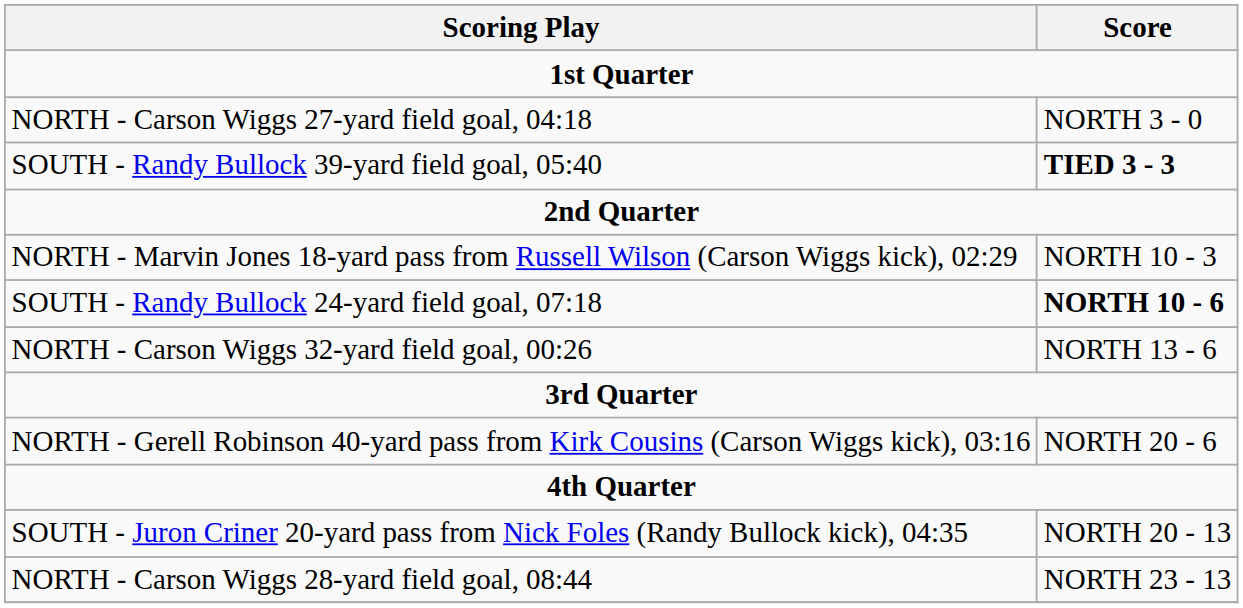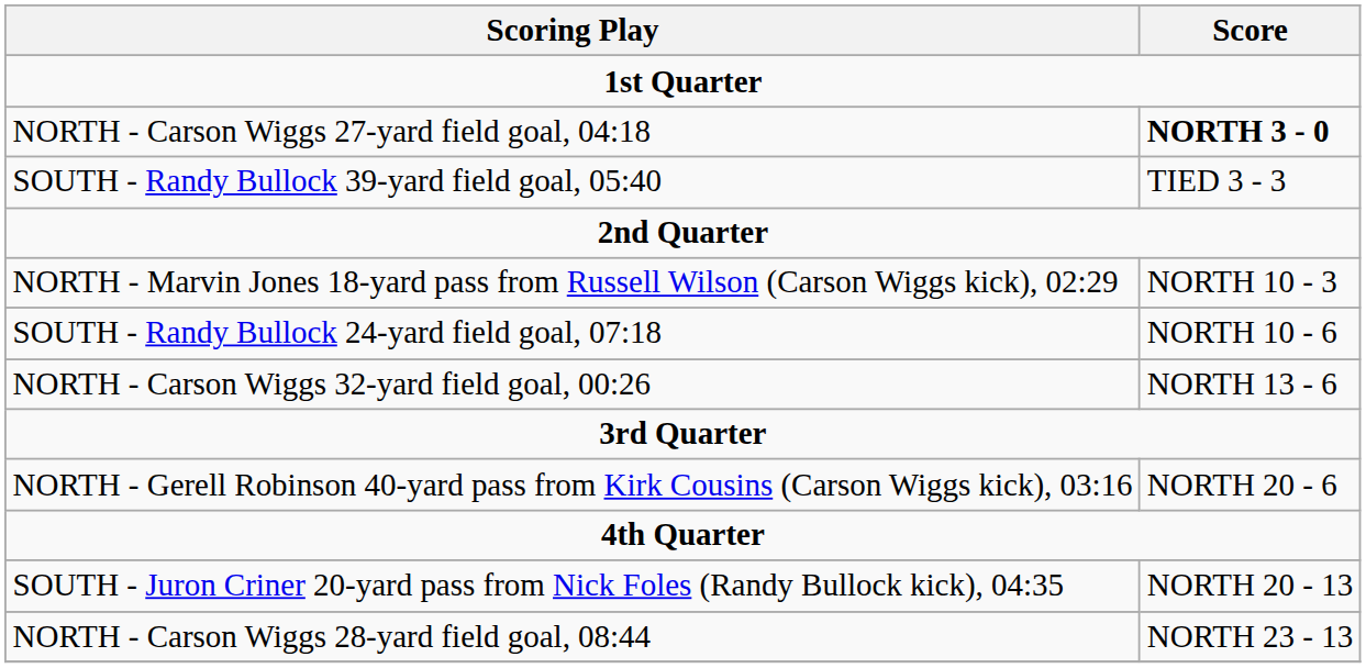NORTH - Carson Wiggs 27-yard field goal, 04:18 | Score: normal -> bold
SOUTH - Randy Bullock 39-yard field goal, 05:40 | Score: bold -> normal
SOUTH - Randy Bullock 24-yard field goal, 07:18 | Score: bold -> normal
